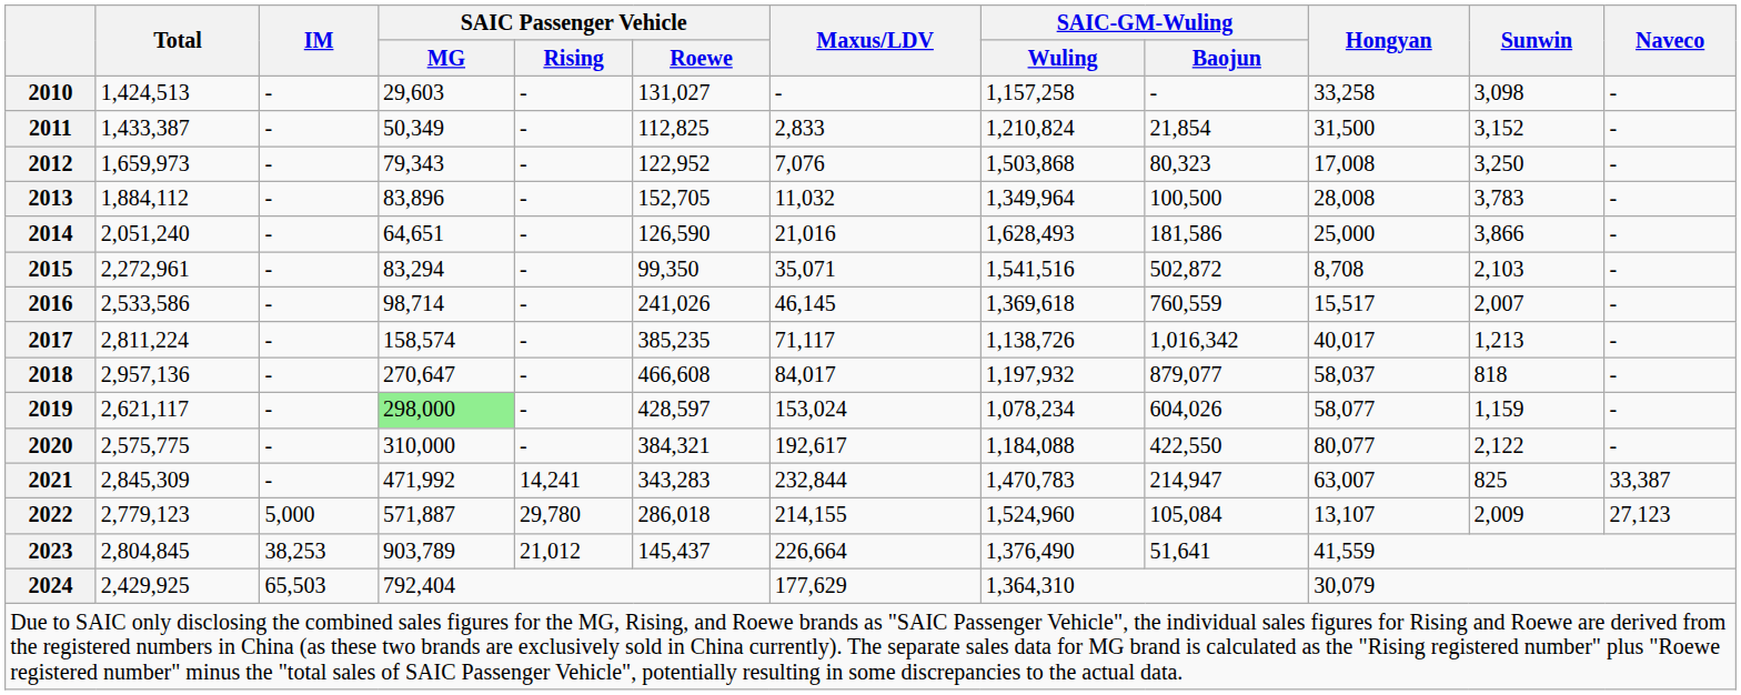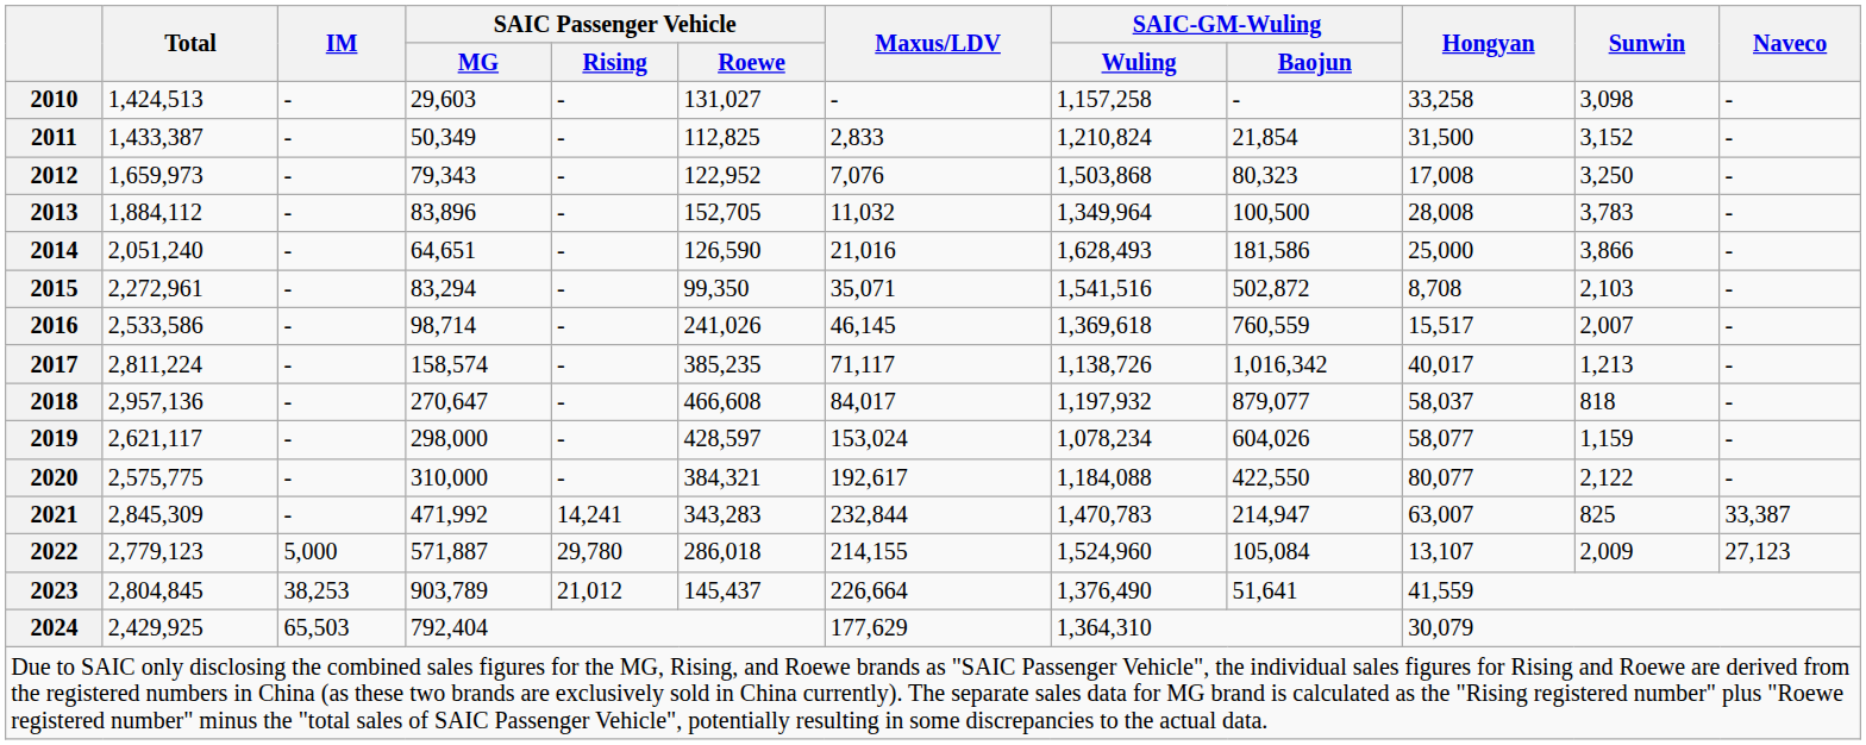2019 | SAIC Passenger Vehicle / MG: lightgreen background -> no background
